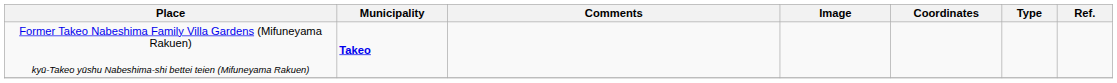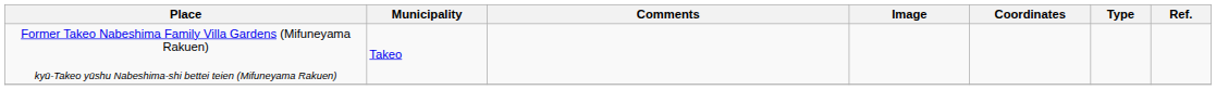row 2 | Municipality: bold -> normal
